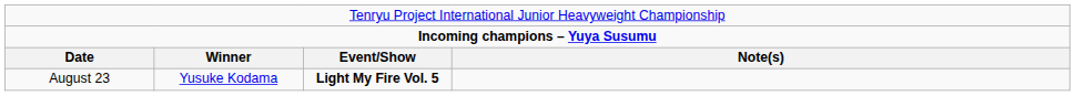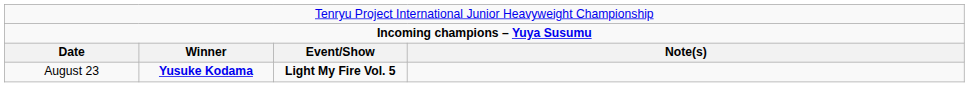August 23 | column 2: normal -> bold
